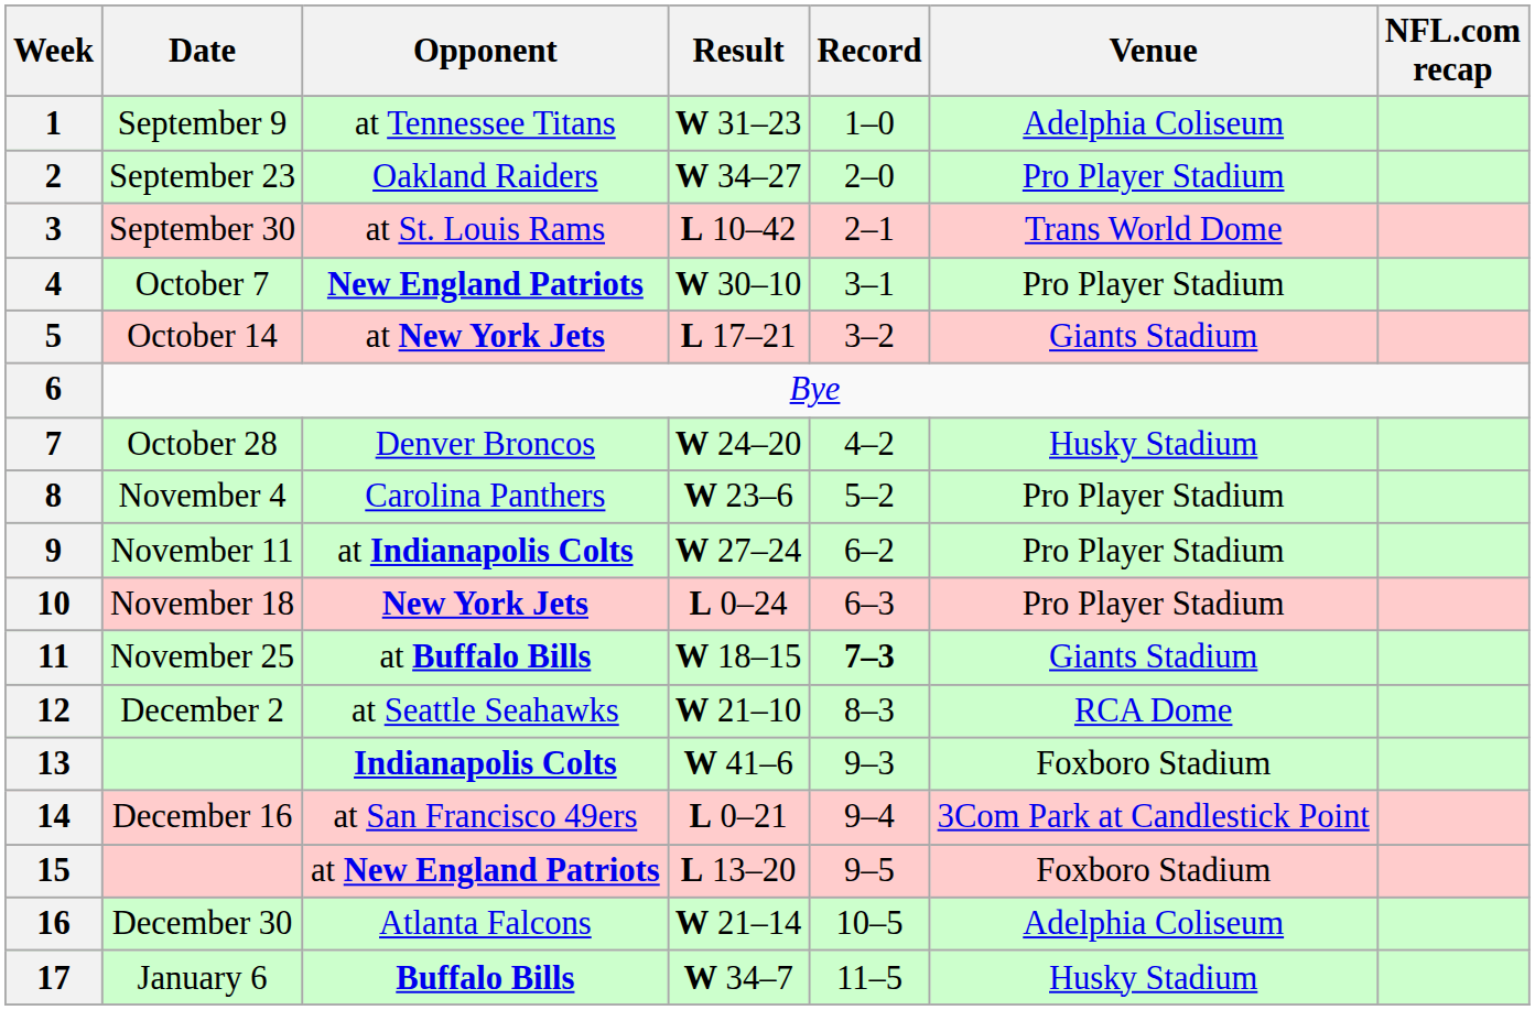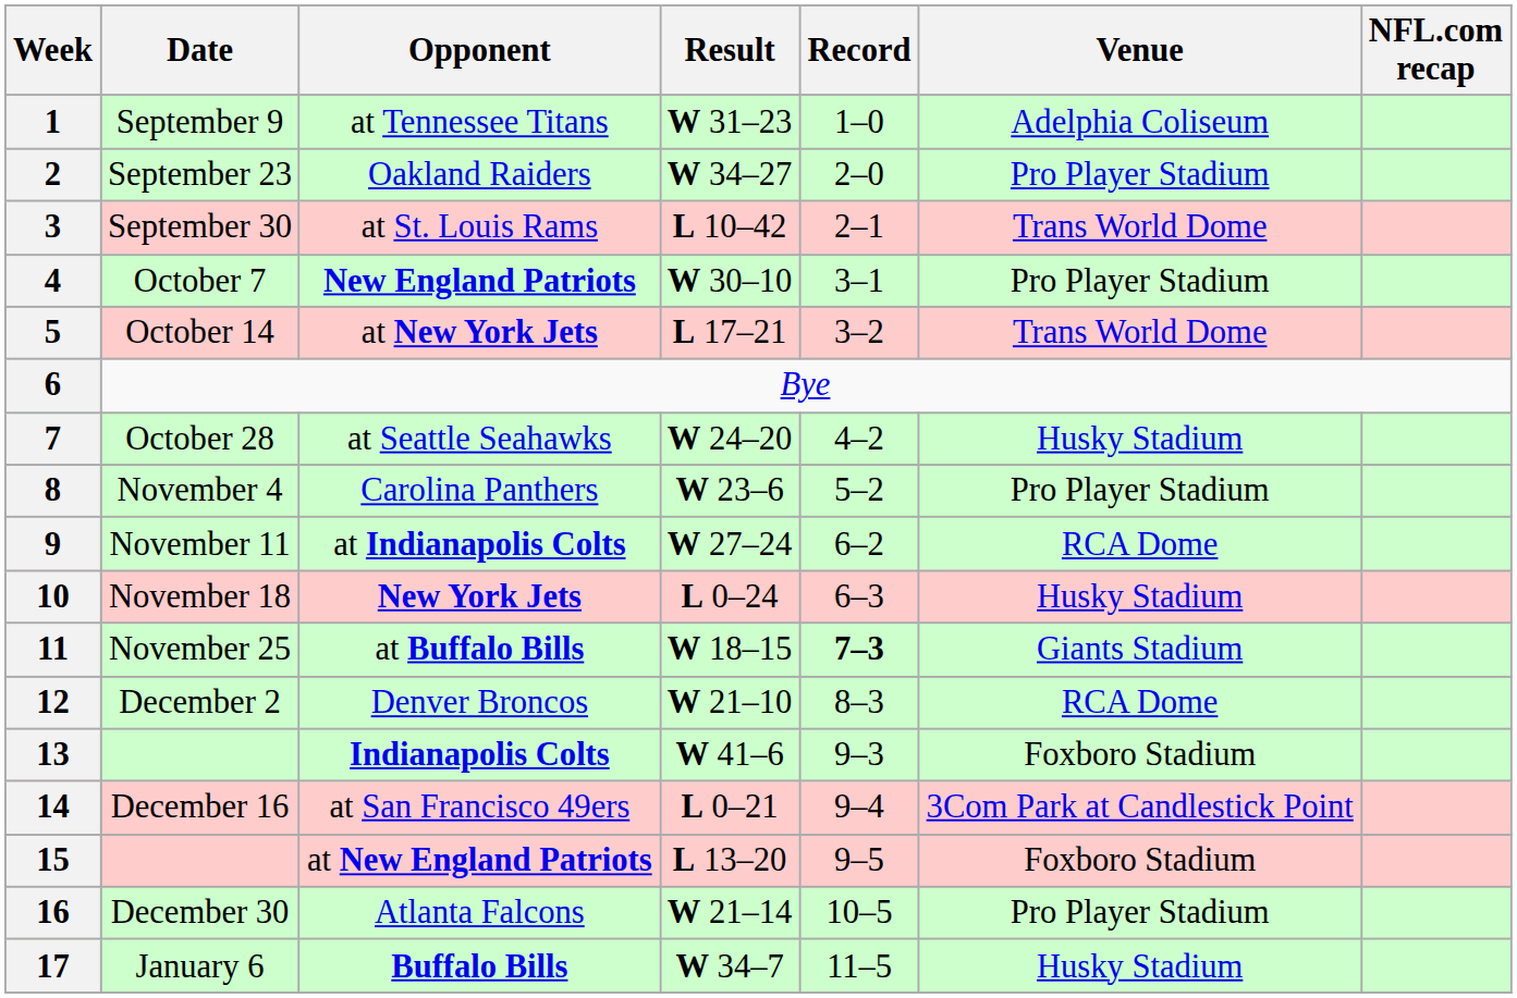5 | Venue: Giants Stadium -> Trans World Dome
7 | Opponent: Denver Broncos -> at Seattle Seahawks
9 | Venue: Pro Player Stadium -> RCA Dome
10 | Venue: Pro Player Stadium -> Husky Stadium
12 | Opponent: at Seattle Seahawks -> Denver Broncos
16 | Venue: Adelphia Coliseum -> Pro Player Stadium
